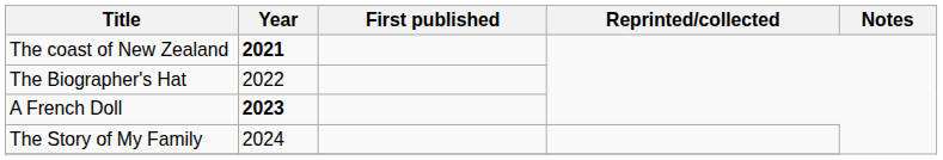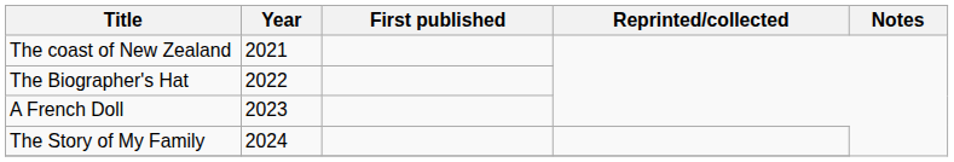The coast of New Zealand | Year: bold -> normal
A French Doll | Year: bold -> normal
